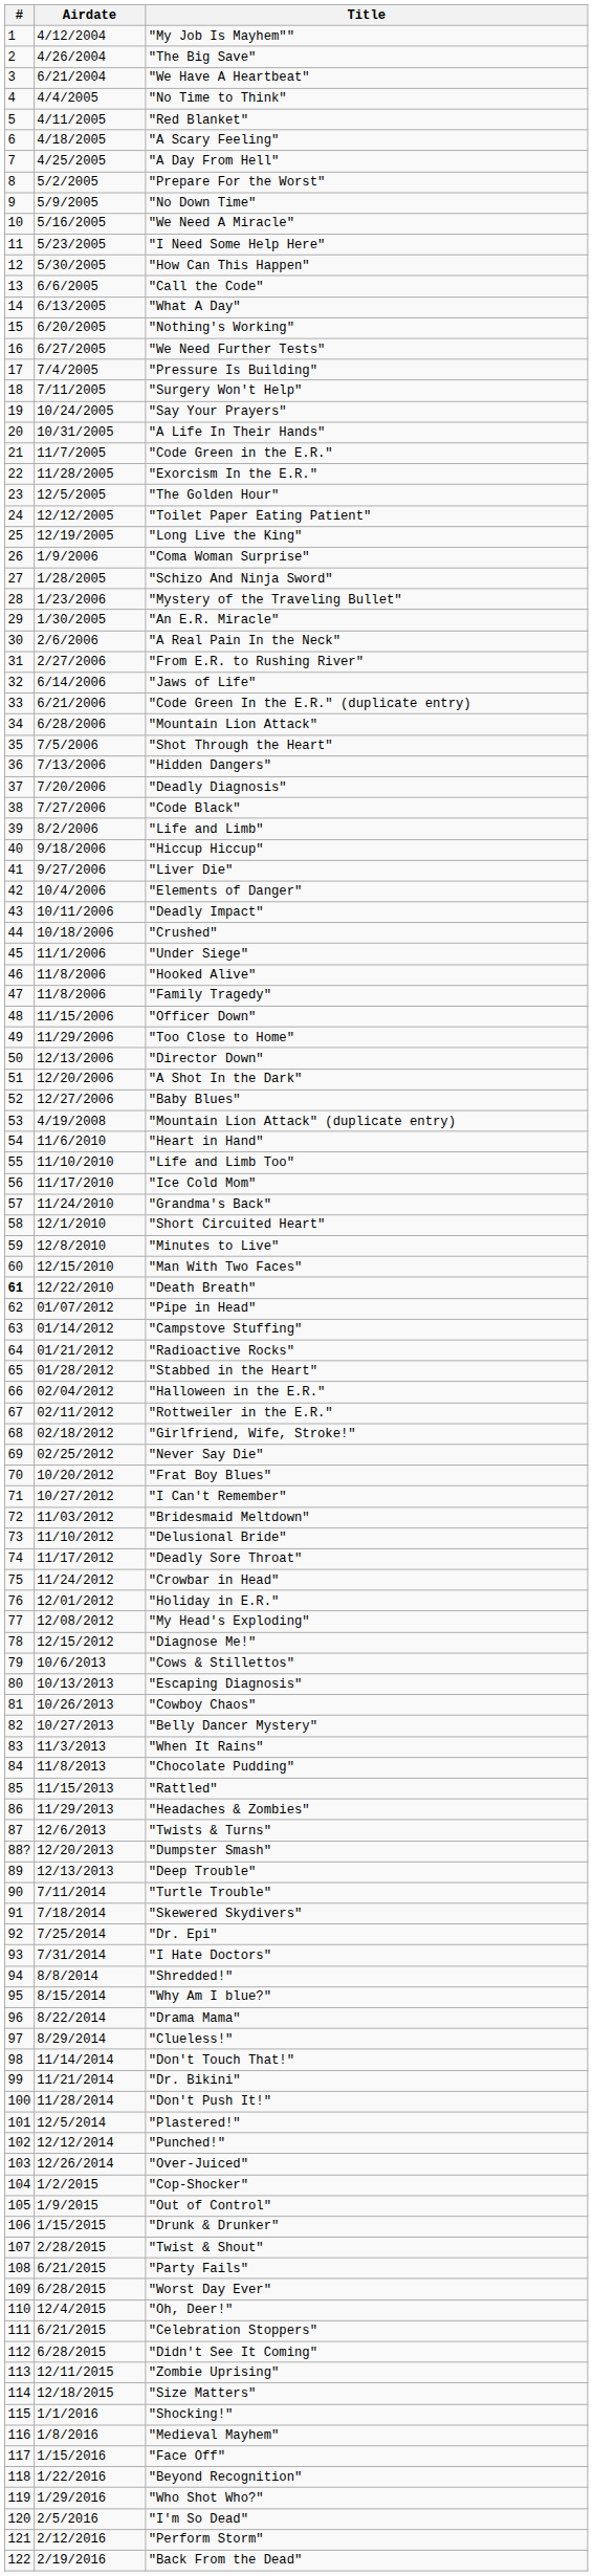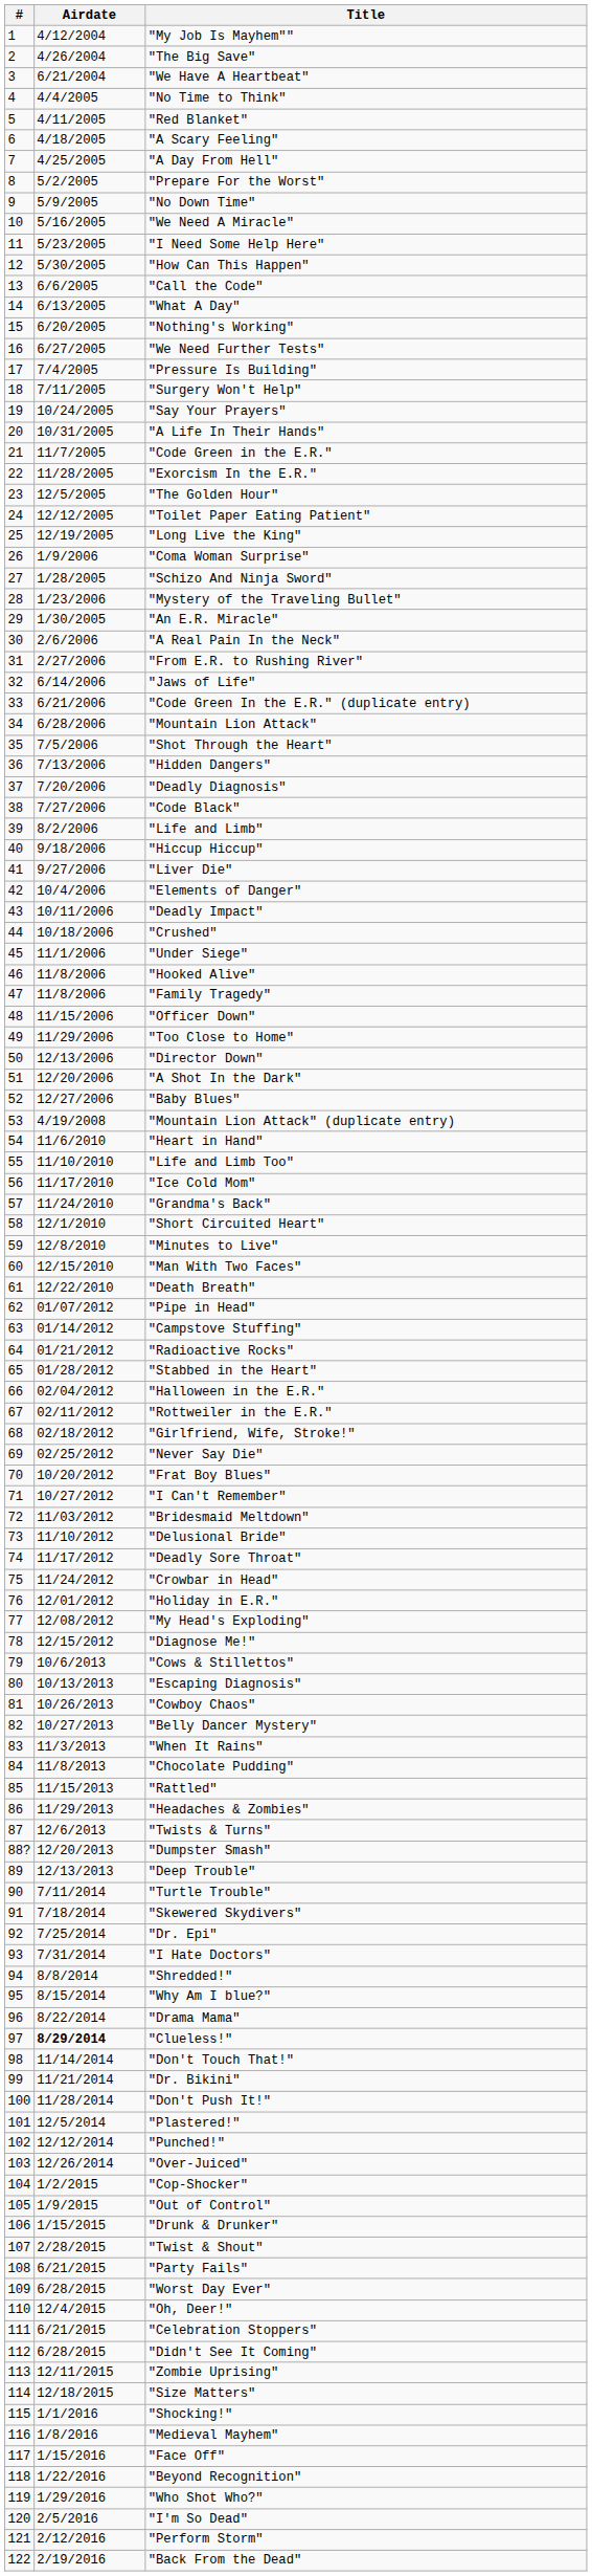"Death Breath" | #: bold -> normal
"Clueless!" | Airdate: normal -> bold
